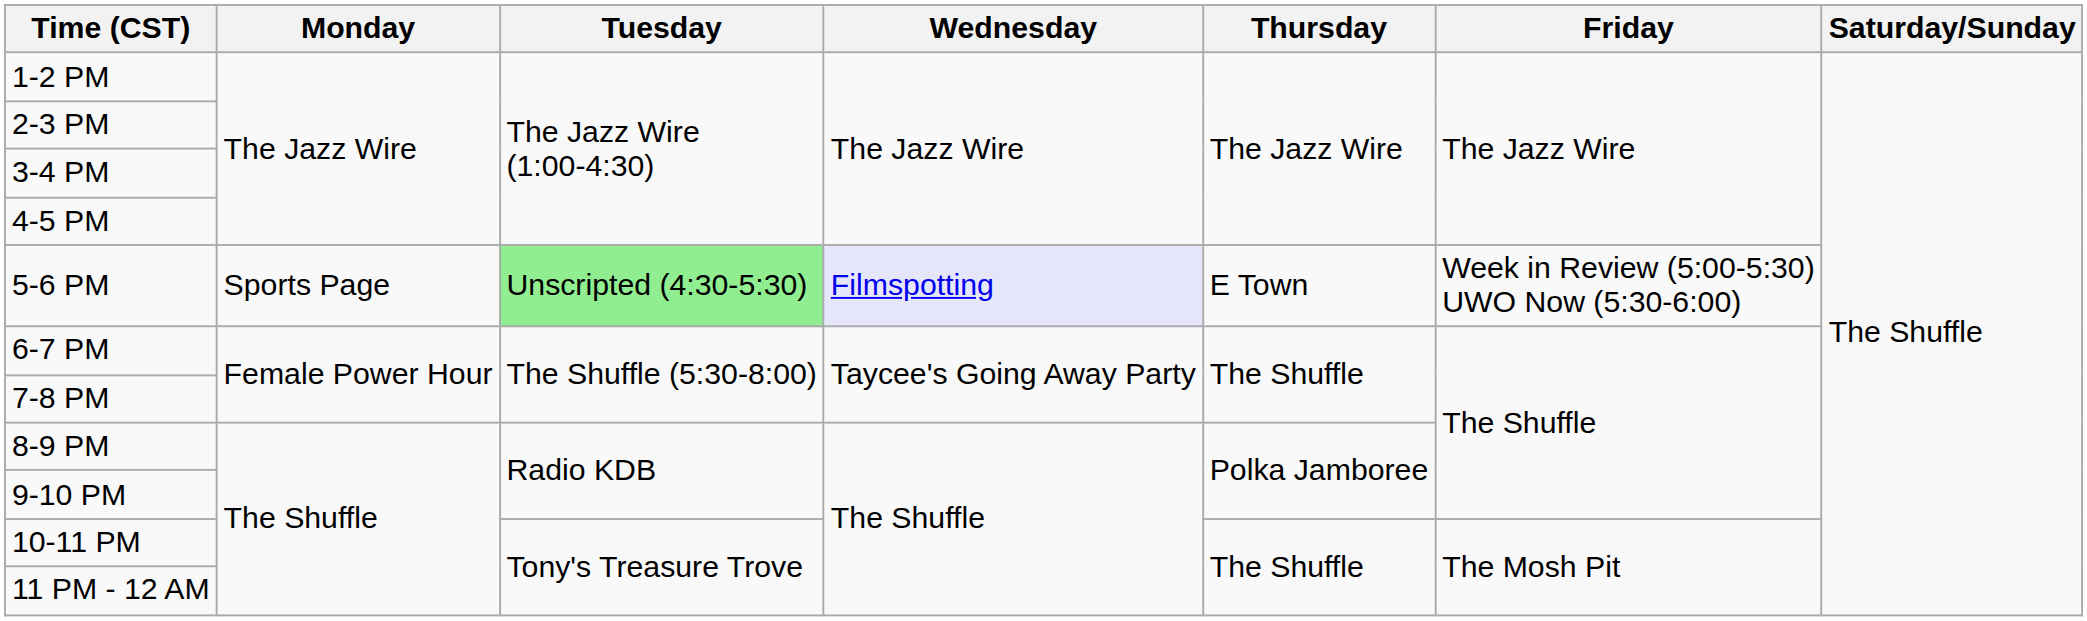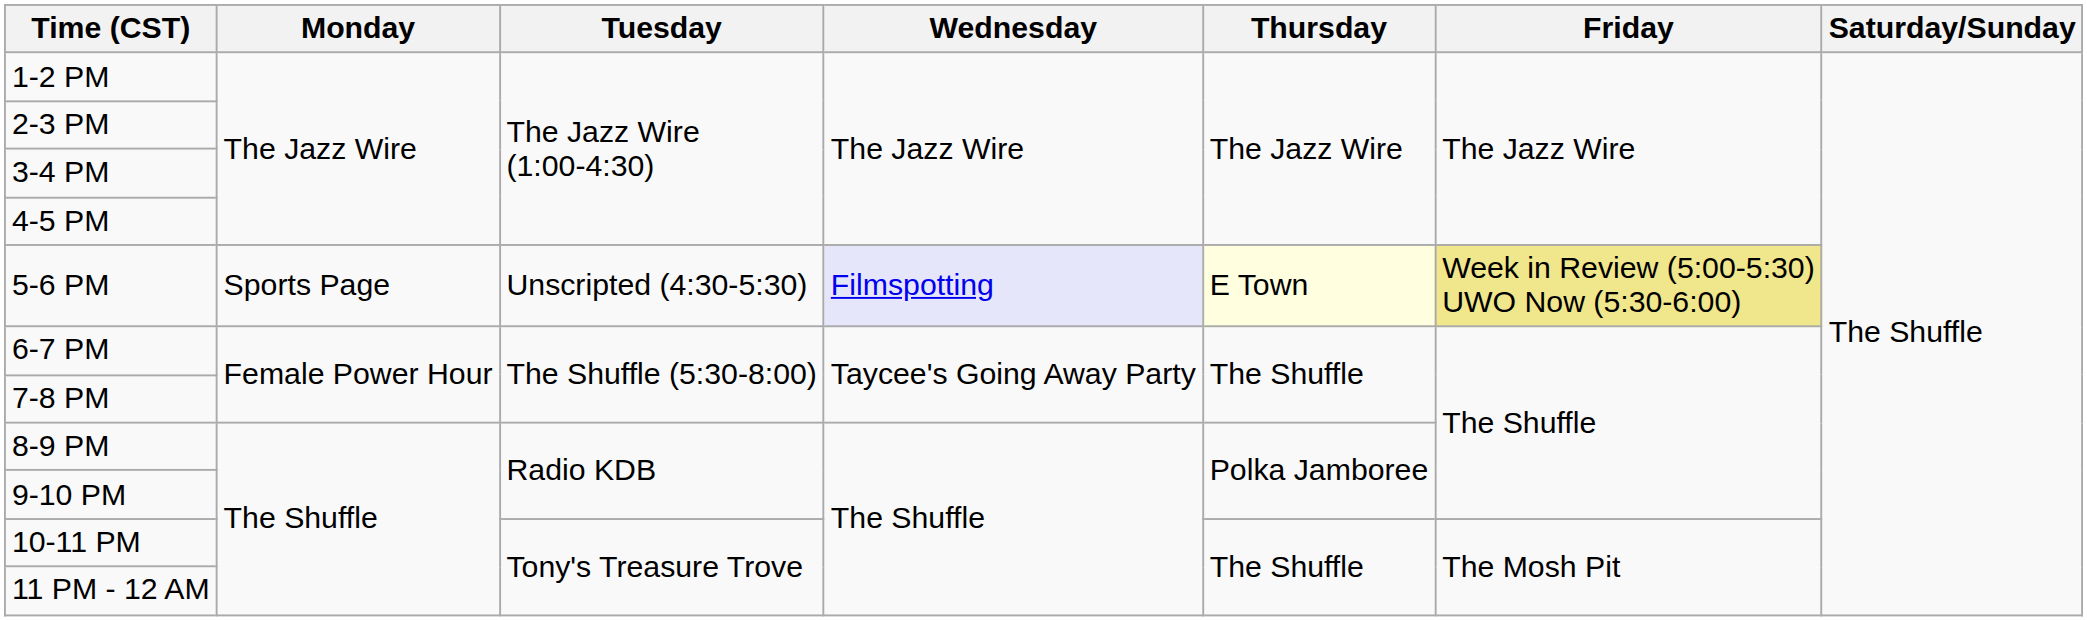5-6 PM | Tuesday: lightgreen background -> no background
5-6 PM | Thursday: no background -> lightyellow background
5-6 PM | Friday: no background -> khaki background
